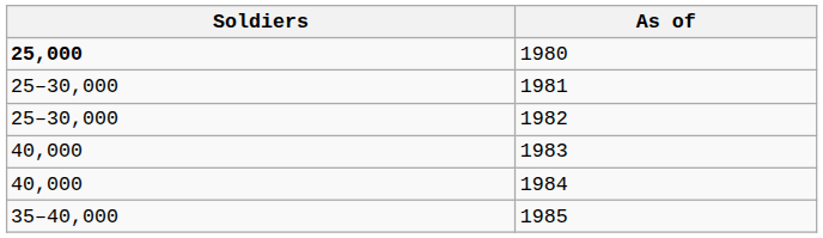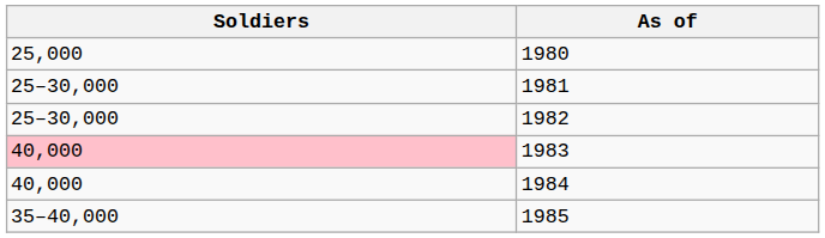1980 | Soldiers: bold -> normal
1983 | Soldiers: no background -> pink background
